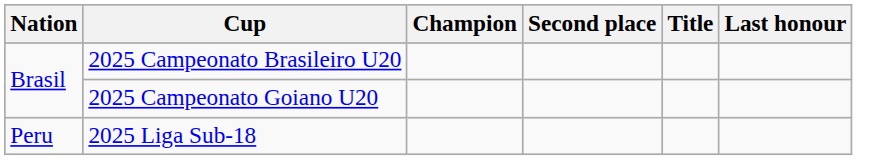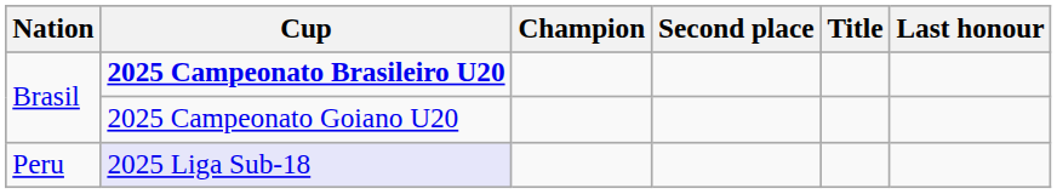2025 Campeonato Brasileiro U20 | Cup: normal -> bold
2025 Liga Sub-18 | Cup: no background -> lavender background
